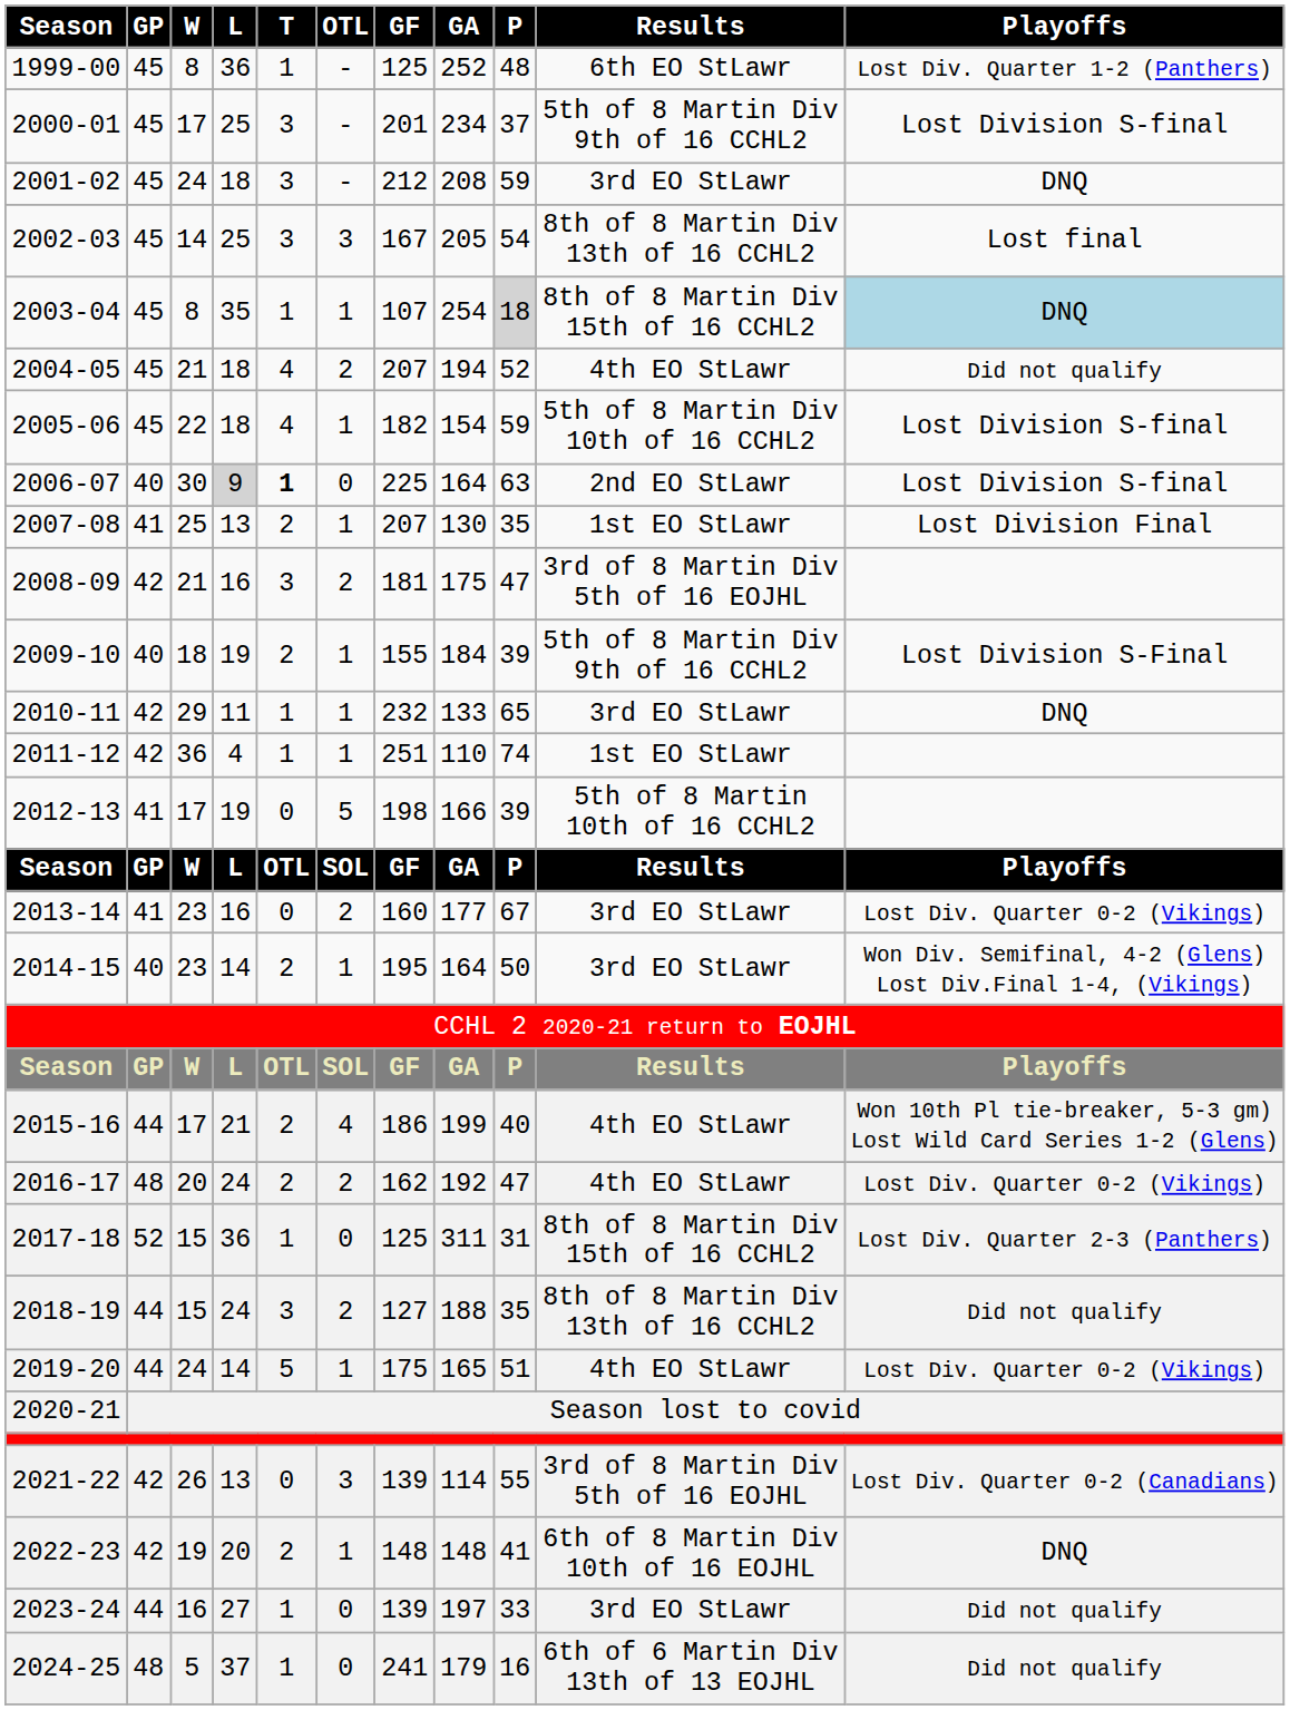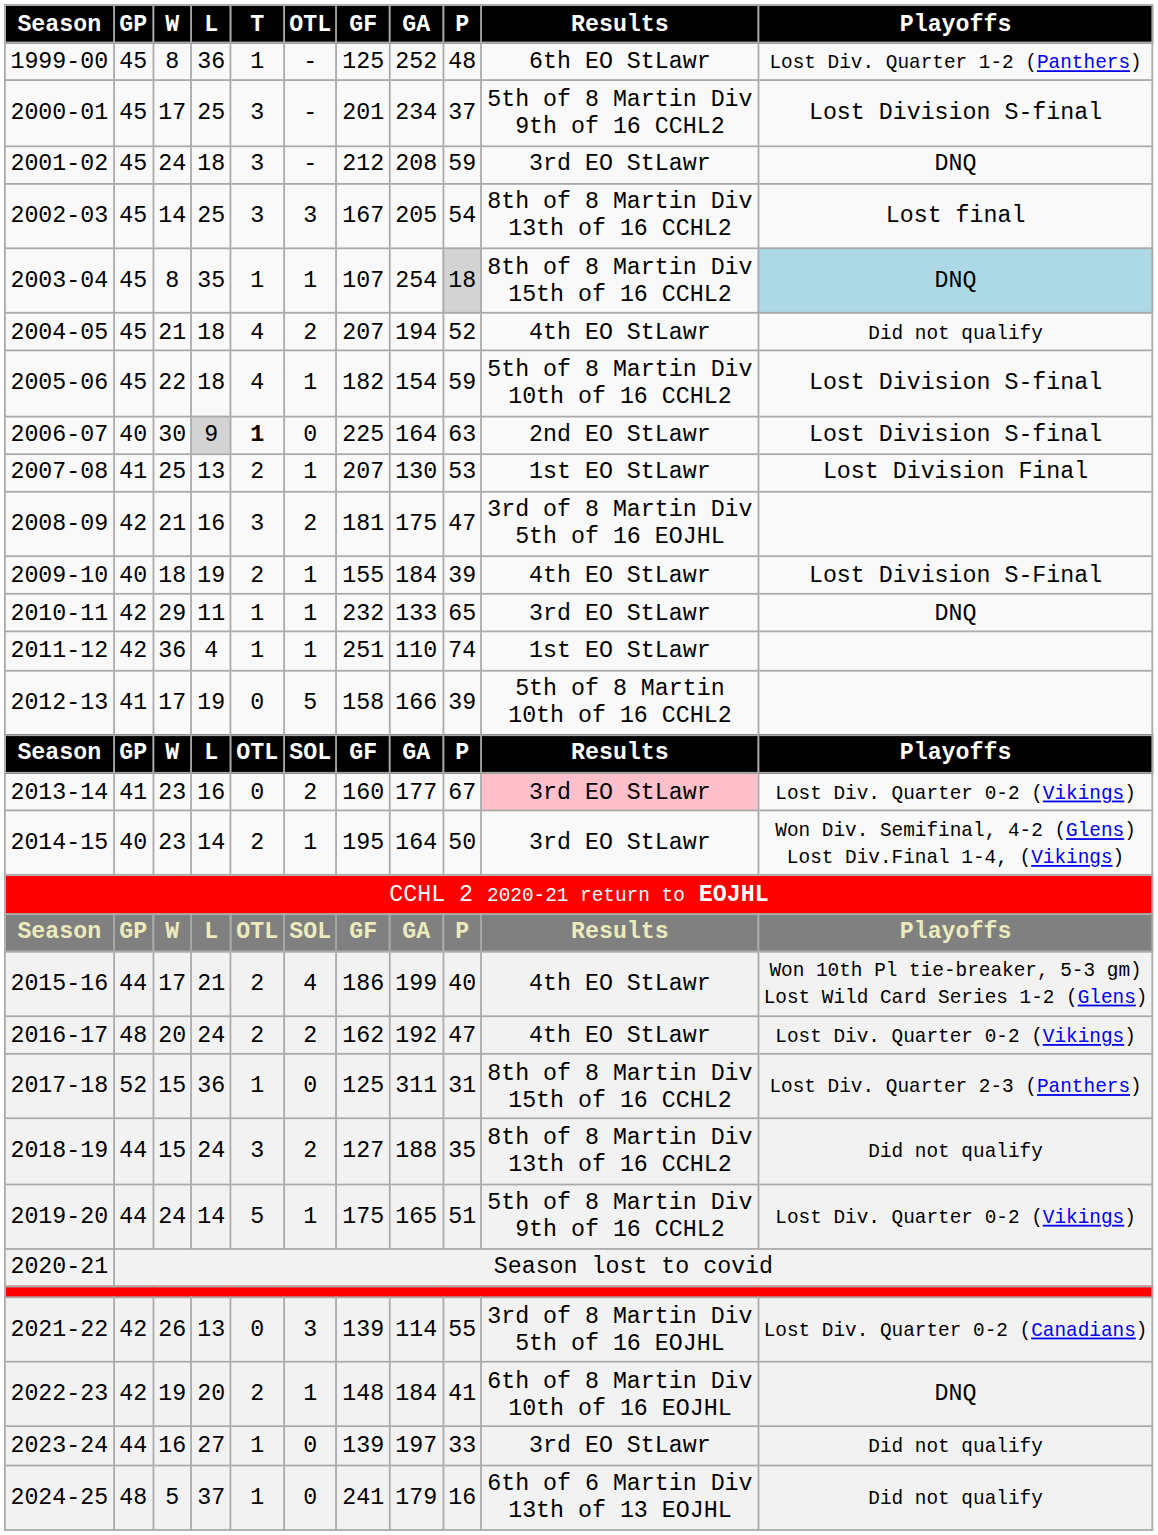2007-08 | P: 35 -> 53
2009-10 | Results: 5th of 8 Martin Div 9th of 16 CCHL2 -> 4th EO StLawr
2012-13 | GF: 198 -> 158
2013-14 | Results: no background -> pink background
2019-20 | Results: 4th EO StLawr -> 5th of 8 Martin Div 9th of 16 CCHL2
2022-23 | GA: 148 -> 184
